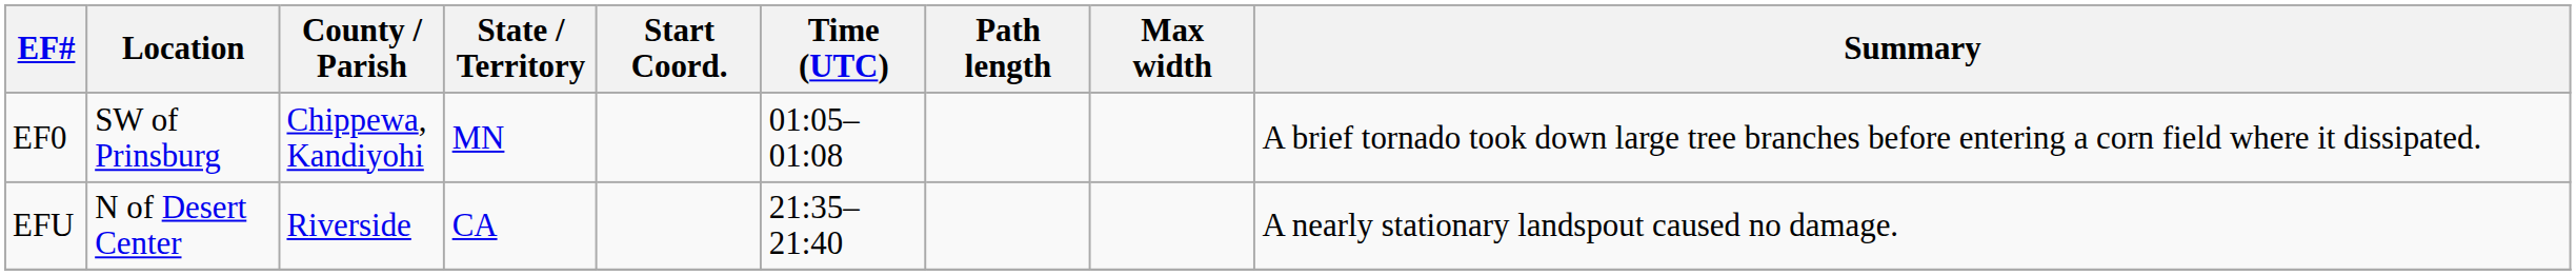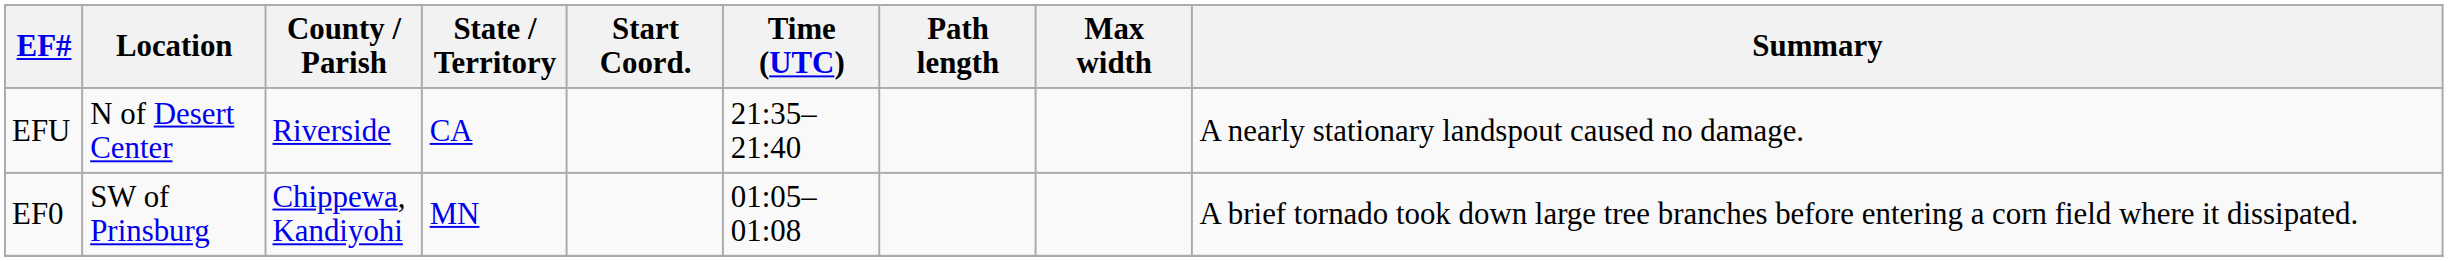rows swapped: EFU <-> EF0
